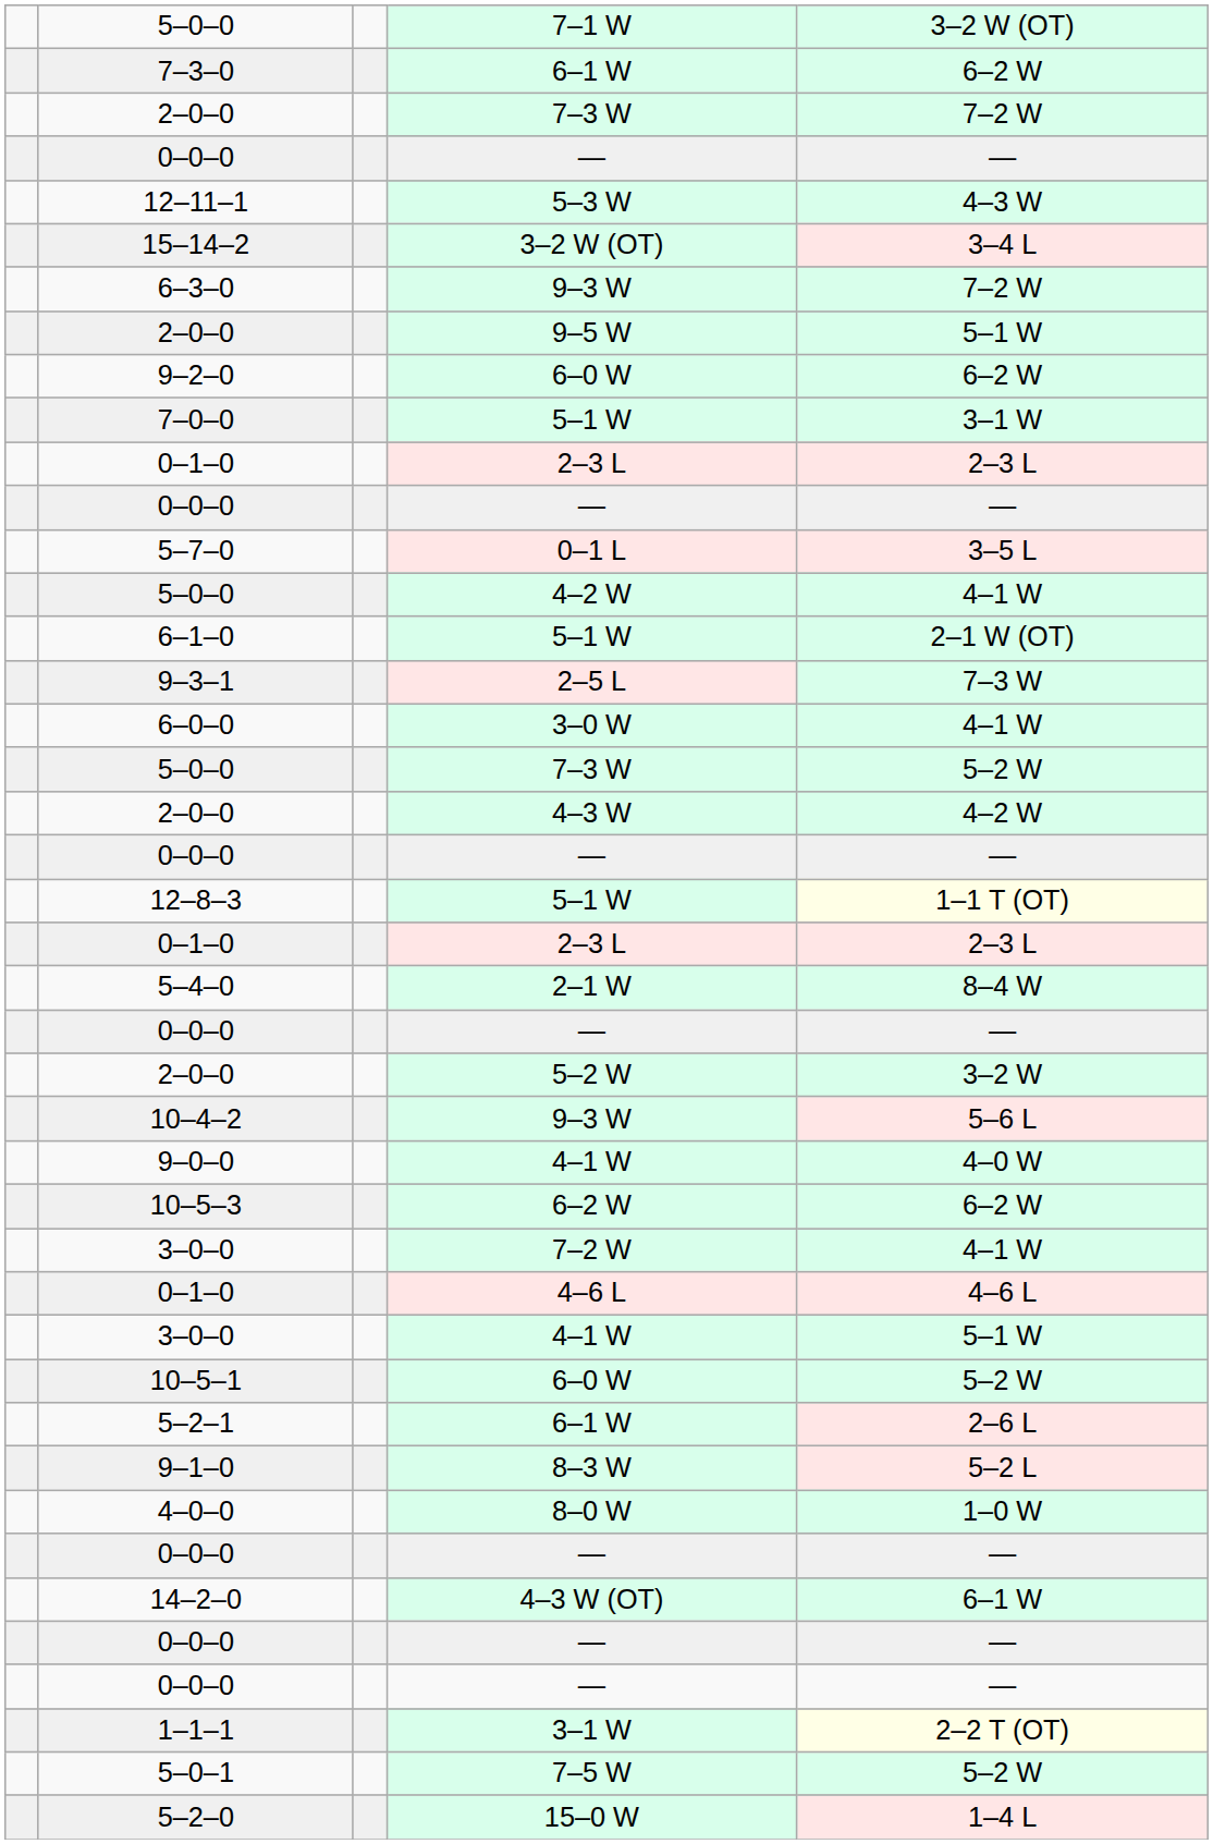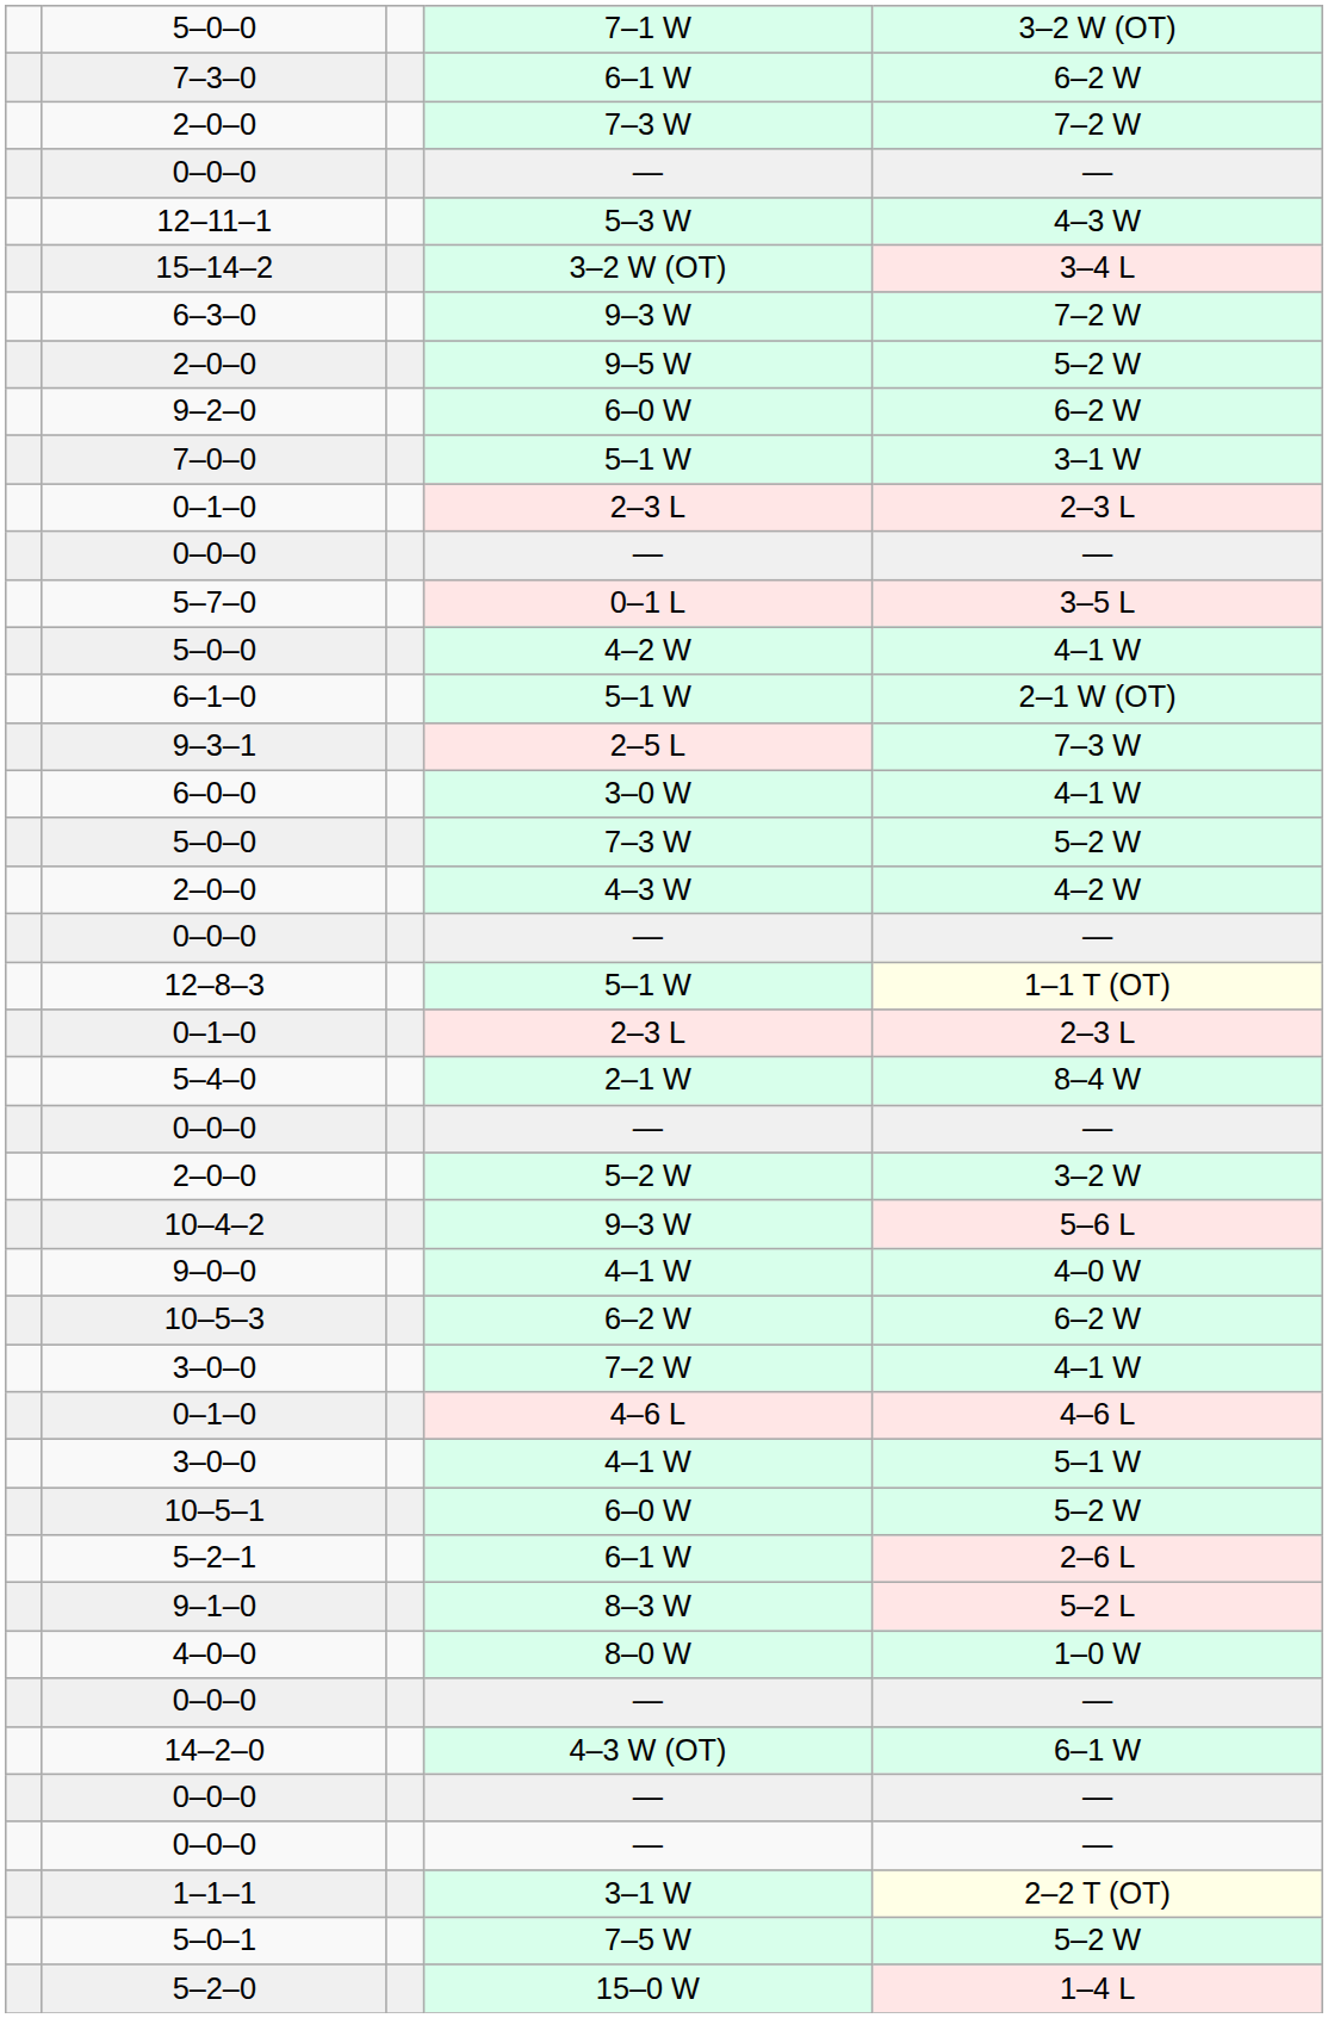2–0–0 / 9–5 W | column 5: 5–1 W -> 5–2 W
